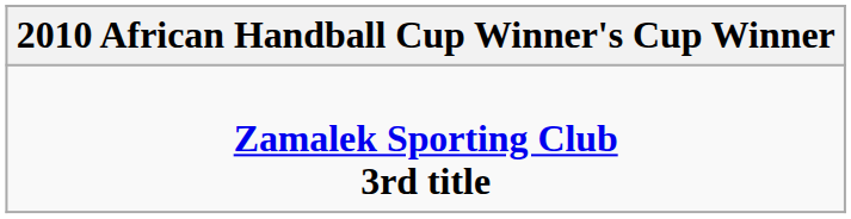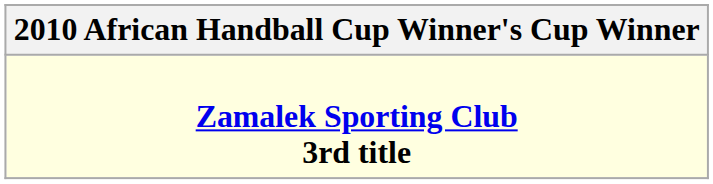row 2 | column 1: no background -> lightyellow background
